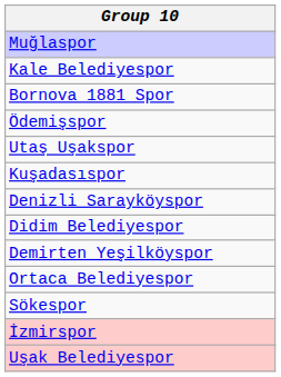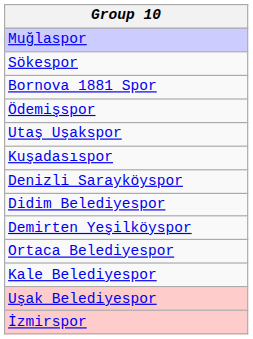row 3 | column 1: Kale Belediyespor -> Sökespor
row 12 | column 1: Sökespor -> Kale Belediyespor
row 13 | column 1: İzmirspor -> Uşak Belediyespor
row 14 | column 1: Uşak Belediyespor -> İzmirspor
